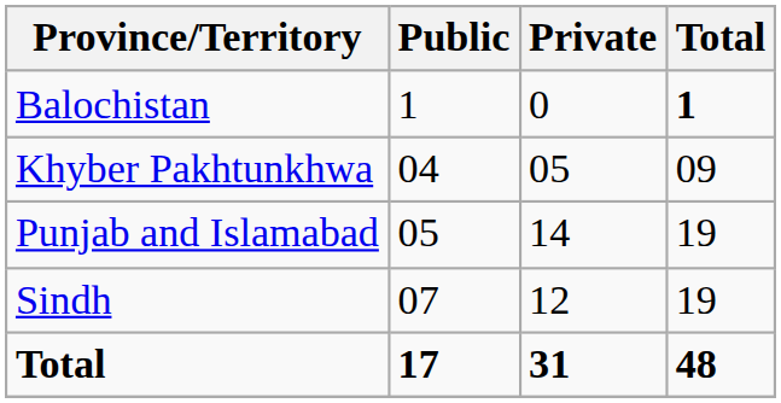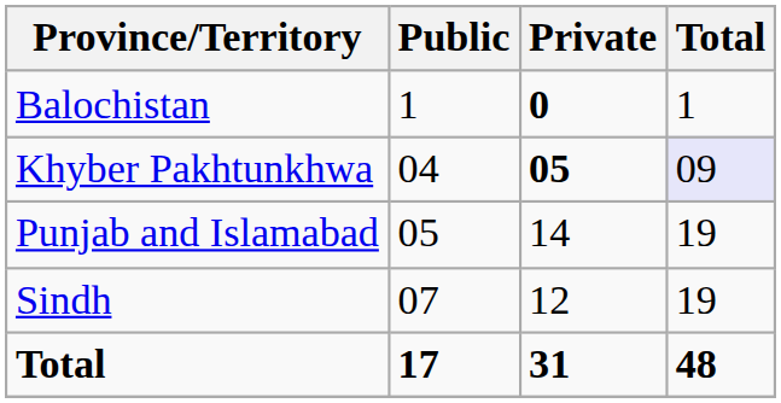Balochistan | Private: normal -> bold
Balochistan | Total: bold -> normal
Khyber Pakhtunkhwa | Private: normal -> bold
Khyber Pakhtunkhwa | Total: no background -> lavender background
